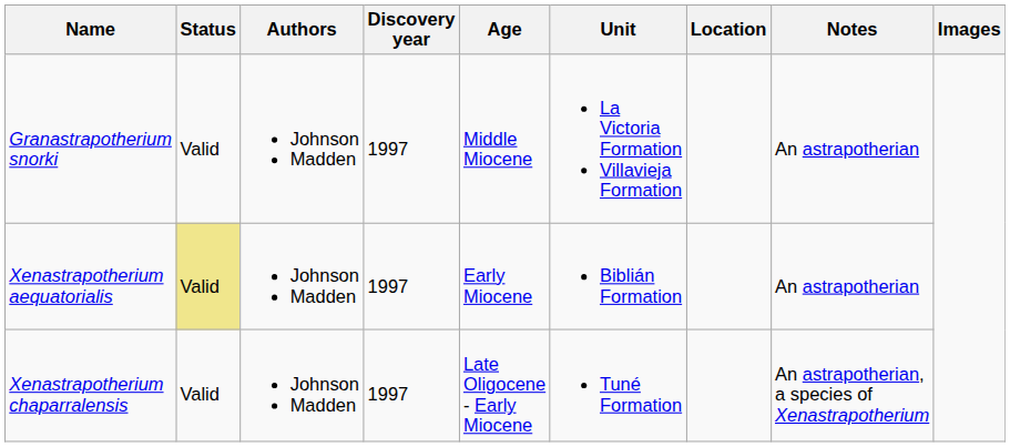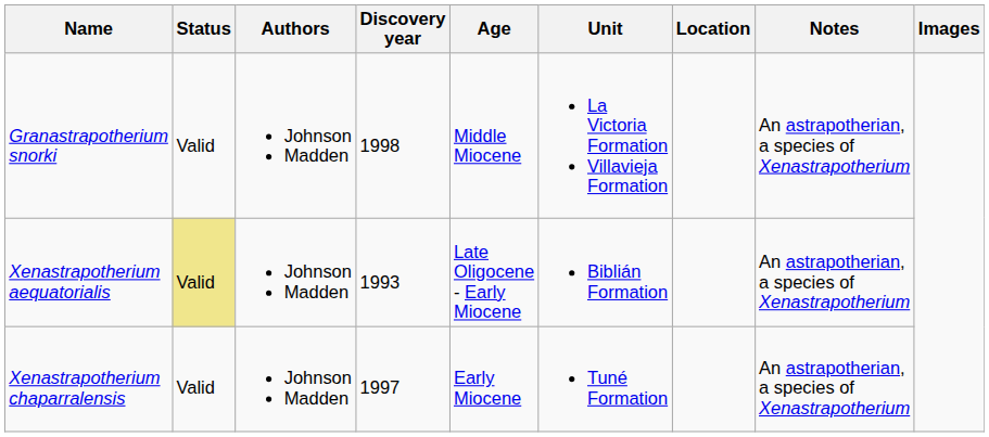Granastrapotherium snorki | Discovery year: 1997 -> 1998
Granastrapotherium snorki | Notes: An astrapotherian -> An astrapotherian, a species of Xenastrapotherium
Xenastrapotherium aequatorialis | Discovery year: 1997 -> 1993
Xenastrapotherium aequatorialis | Age: Early Miocene -> Late Oligocene - Early Miocene
Xenastrapotherium aequatorialis | Notes: An astrapotherian -> An astrapotherian, a species of Xenastrapotherium
Xenastrapotherium chaparralensis | Age: Late Oligocene - Early Miocene -> Early Miocene
